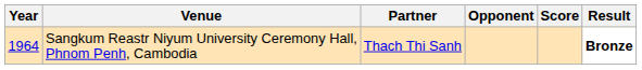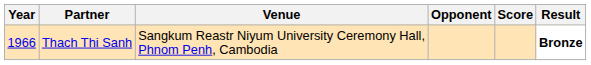columns swapped: Venue <-> Partner
row 2 | Year: 1964 -> 1966
